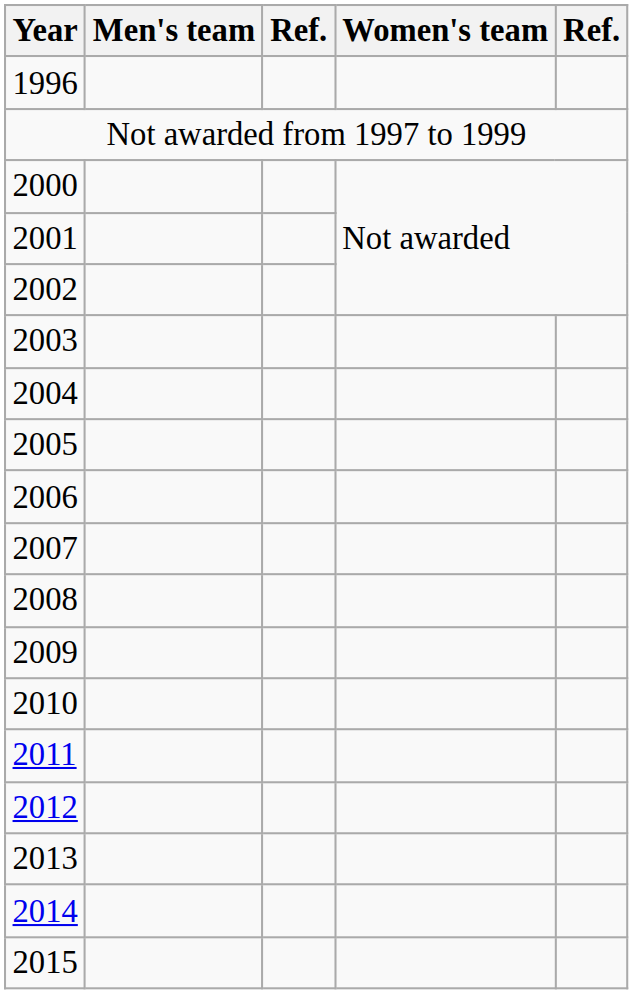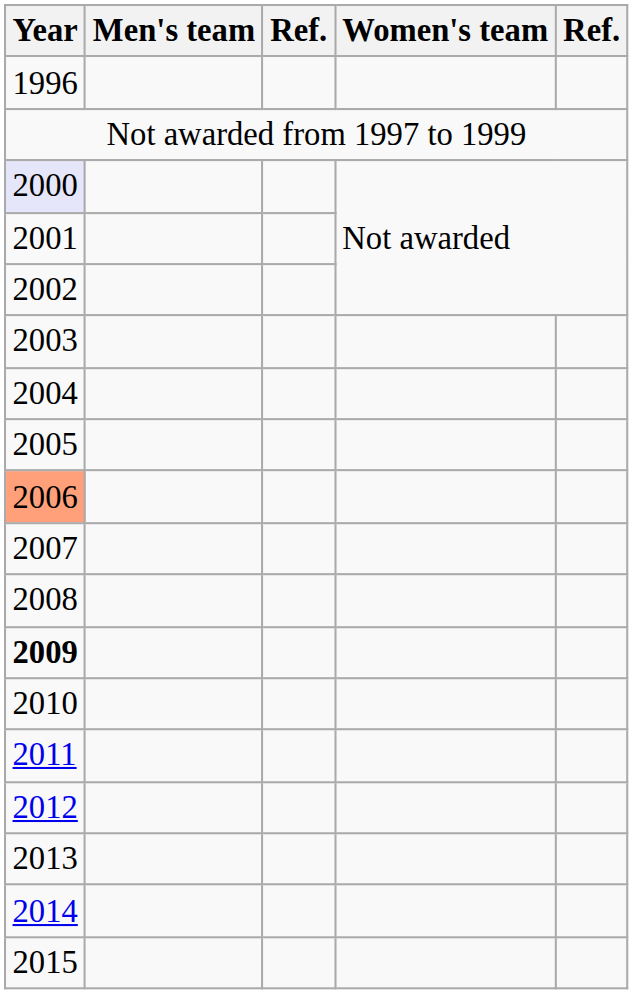2000 | Year: no background -> lavender background
2006 | Year: no background -> lightsalmon background
2009 | Year: normal -> bold
